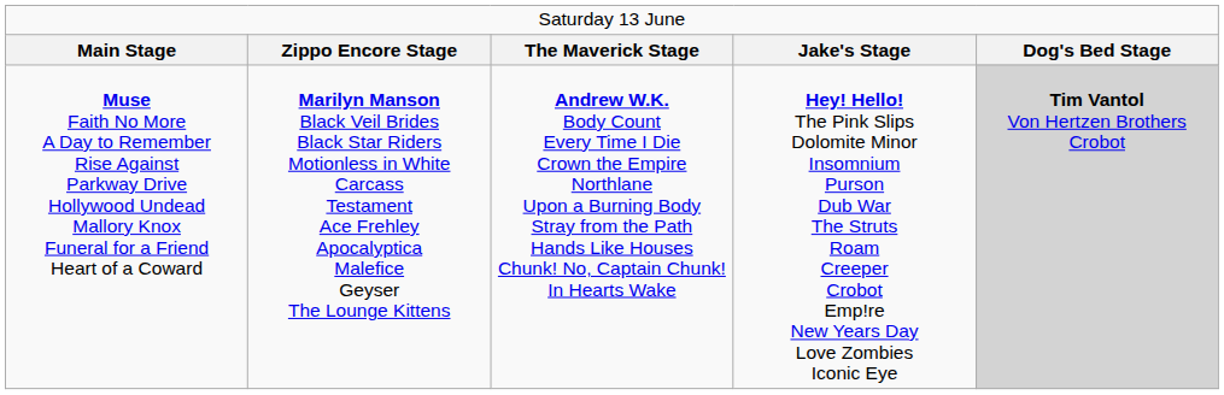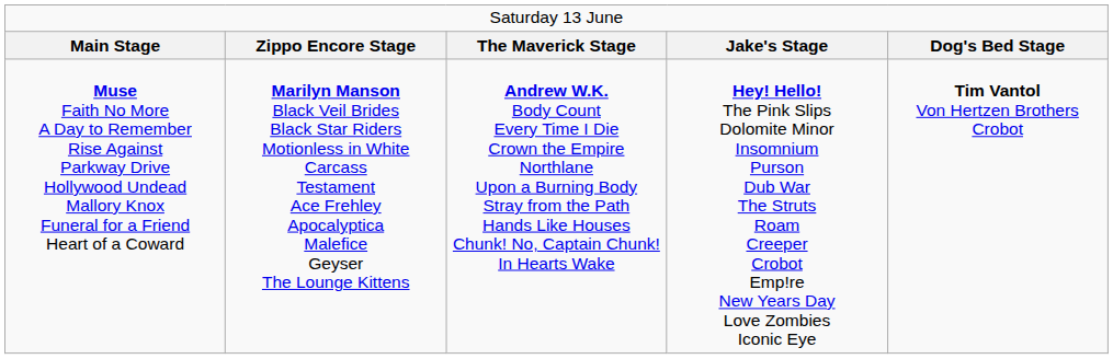row 3 | column 5: lightgrey background -> no background
